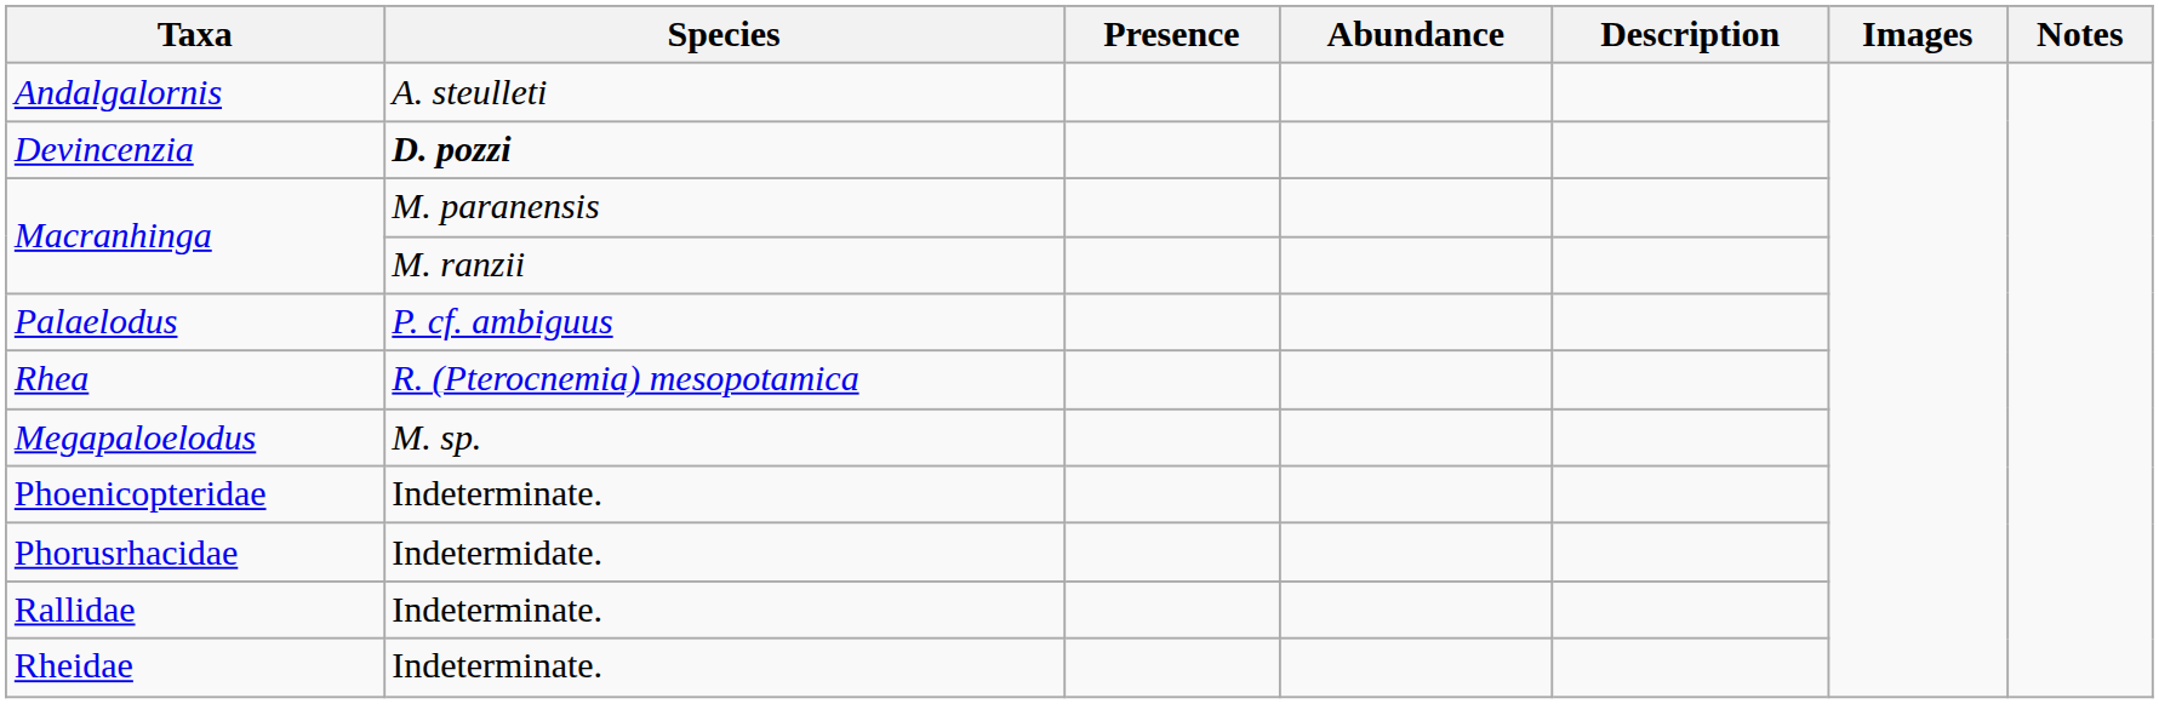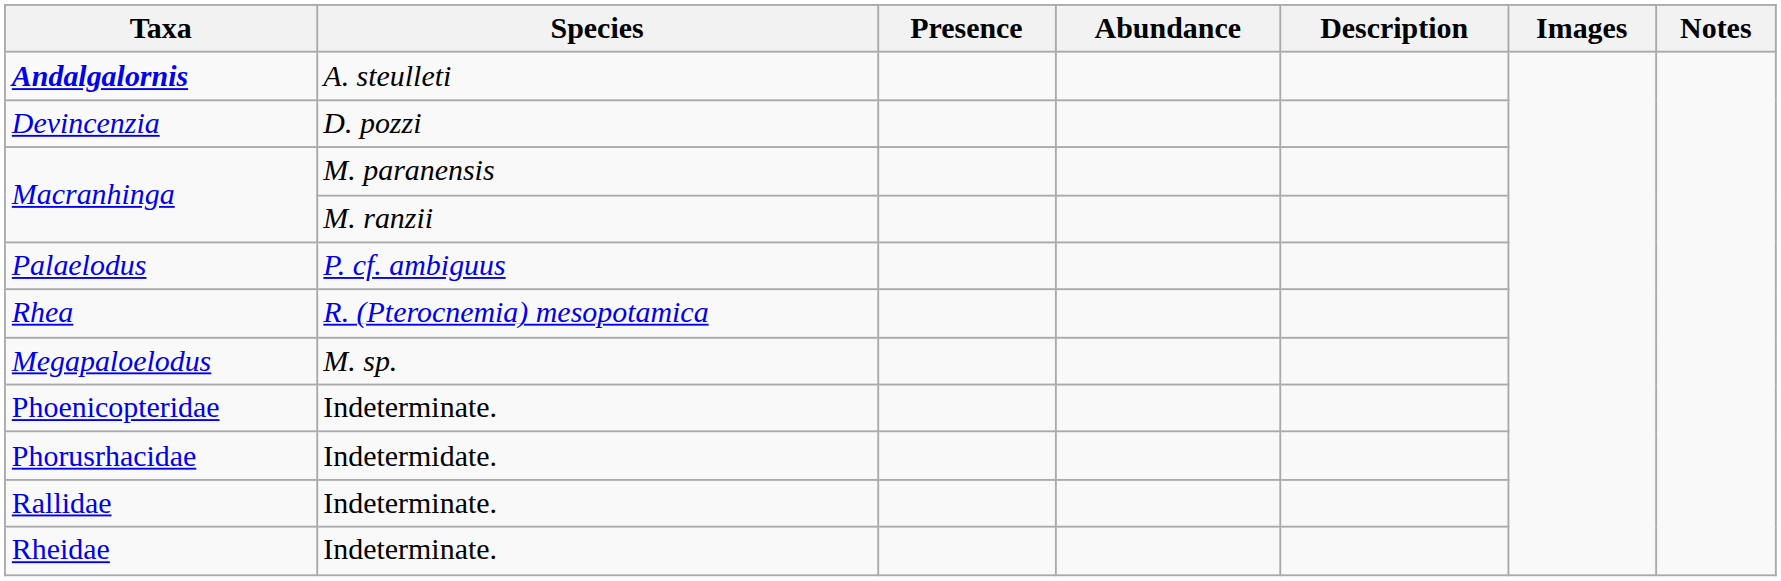Andalgalornis | Taxa: normal -> bold
Devincenzia | Species: bold -> normal
